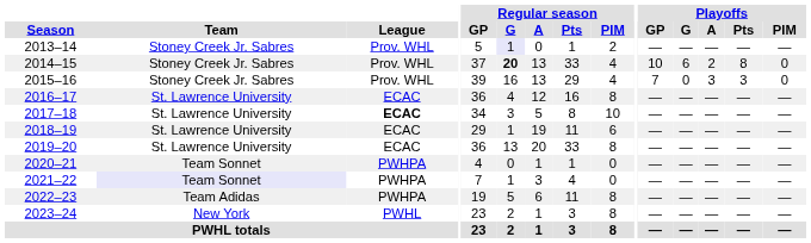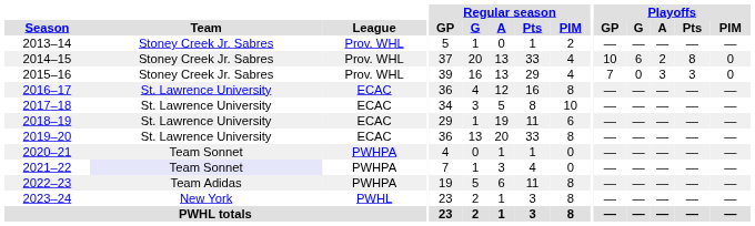2013–14 | Regular season / G: lavender background -> no background
2014–15 | Regular season / G: bold -> normal
2017–18 | League: bold -> normal
